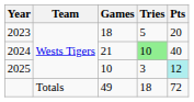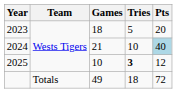2024 | Tries: lightgreen background -> no background
2024 | Pts: no background -> lightblue background
2025 | Tries: normal -> bold
2025 | Pts: paleturquoise background -> no background
